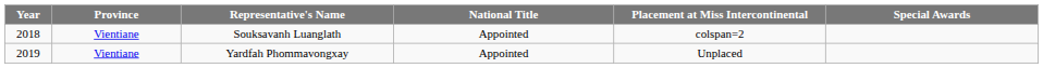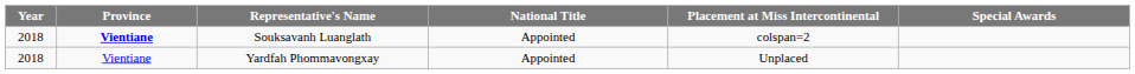Souksavanh Luanglath | Province: normal -> bold
Yardfah Phommavongxay | Year: 2019 -> 2018
